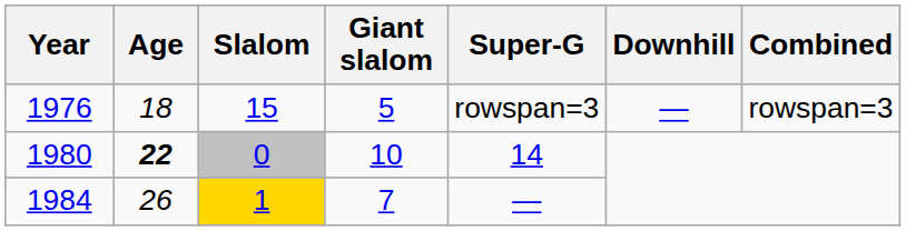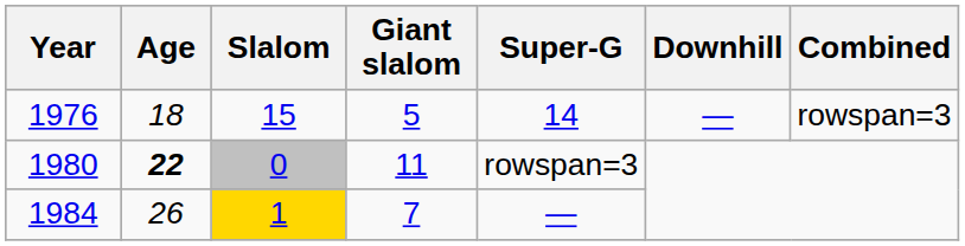1976 | Super-G: rowspan=3 -> 14
1980 | Giant slalom: 10 -> 11
1980 | Super-G: 14 -> rowspan=3
